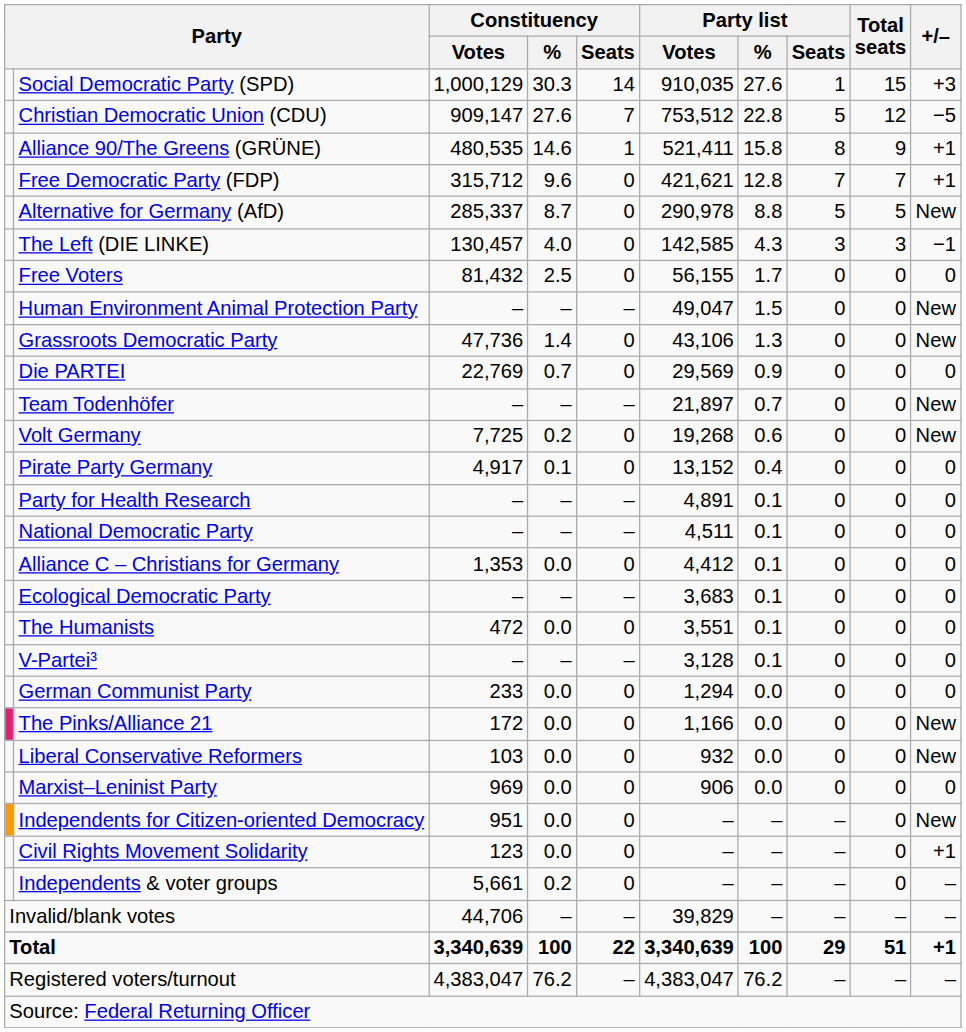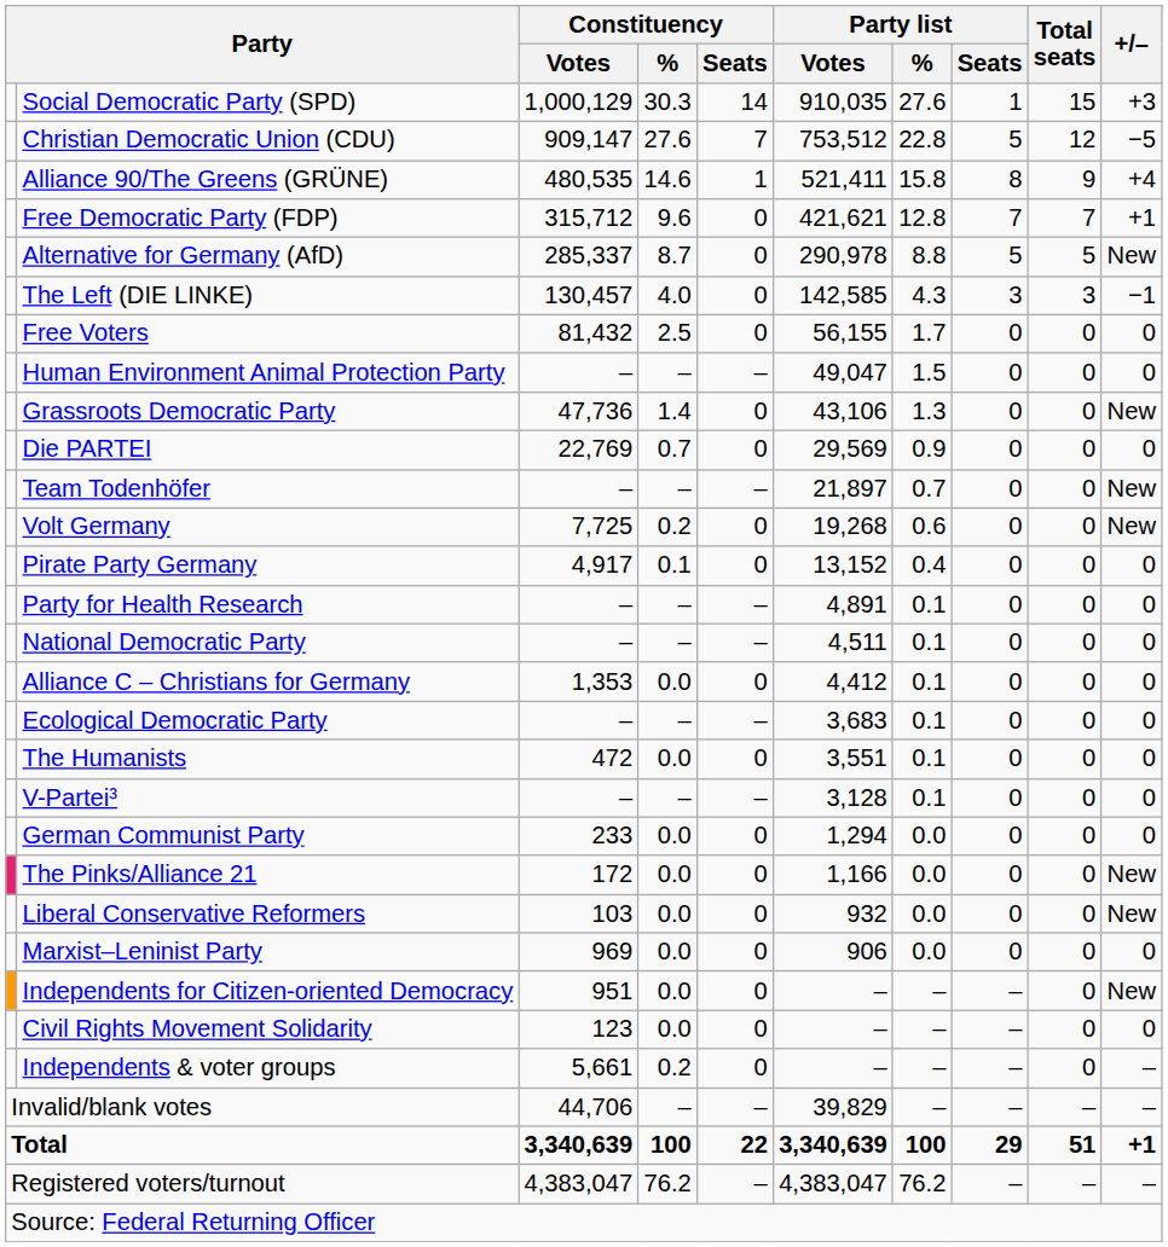Alliance 90/The Greens (GRÜNE) | +/–: +1 -> +4
Human Environment Animal Protection Party | +/–: New -> 0
Civil Rights Movement Solidarity | +/–: +1 -> 0
